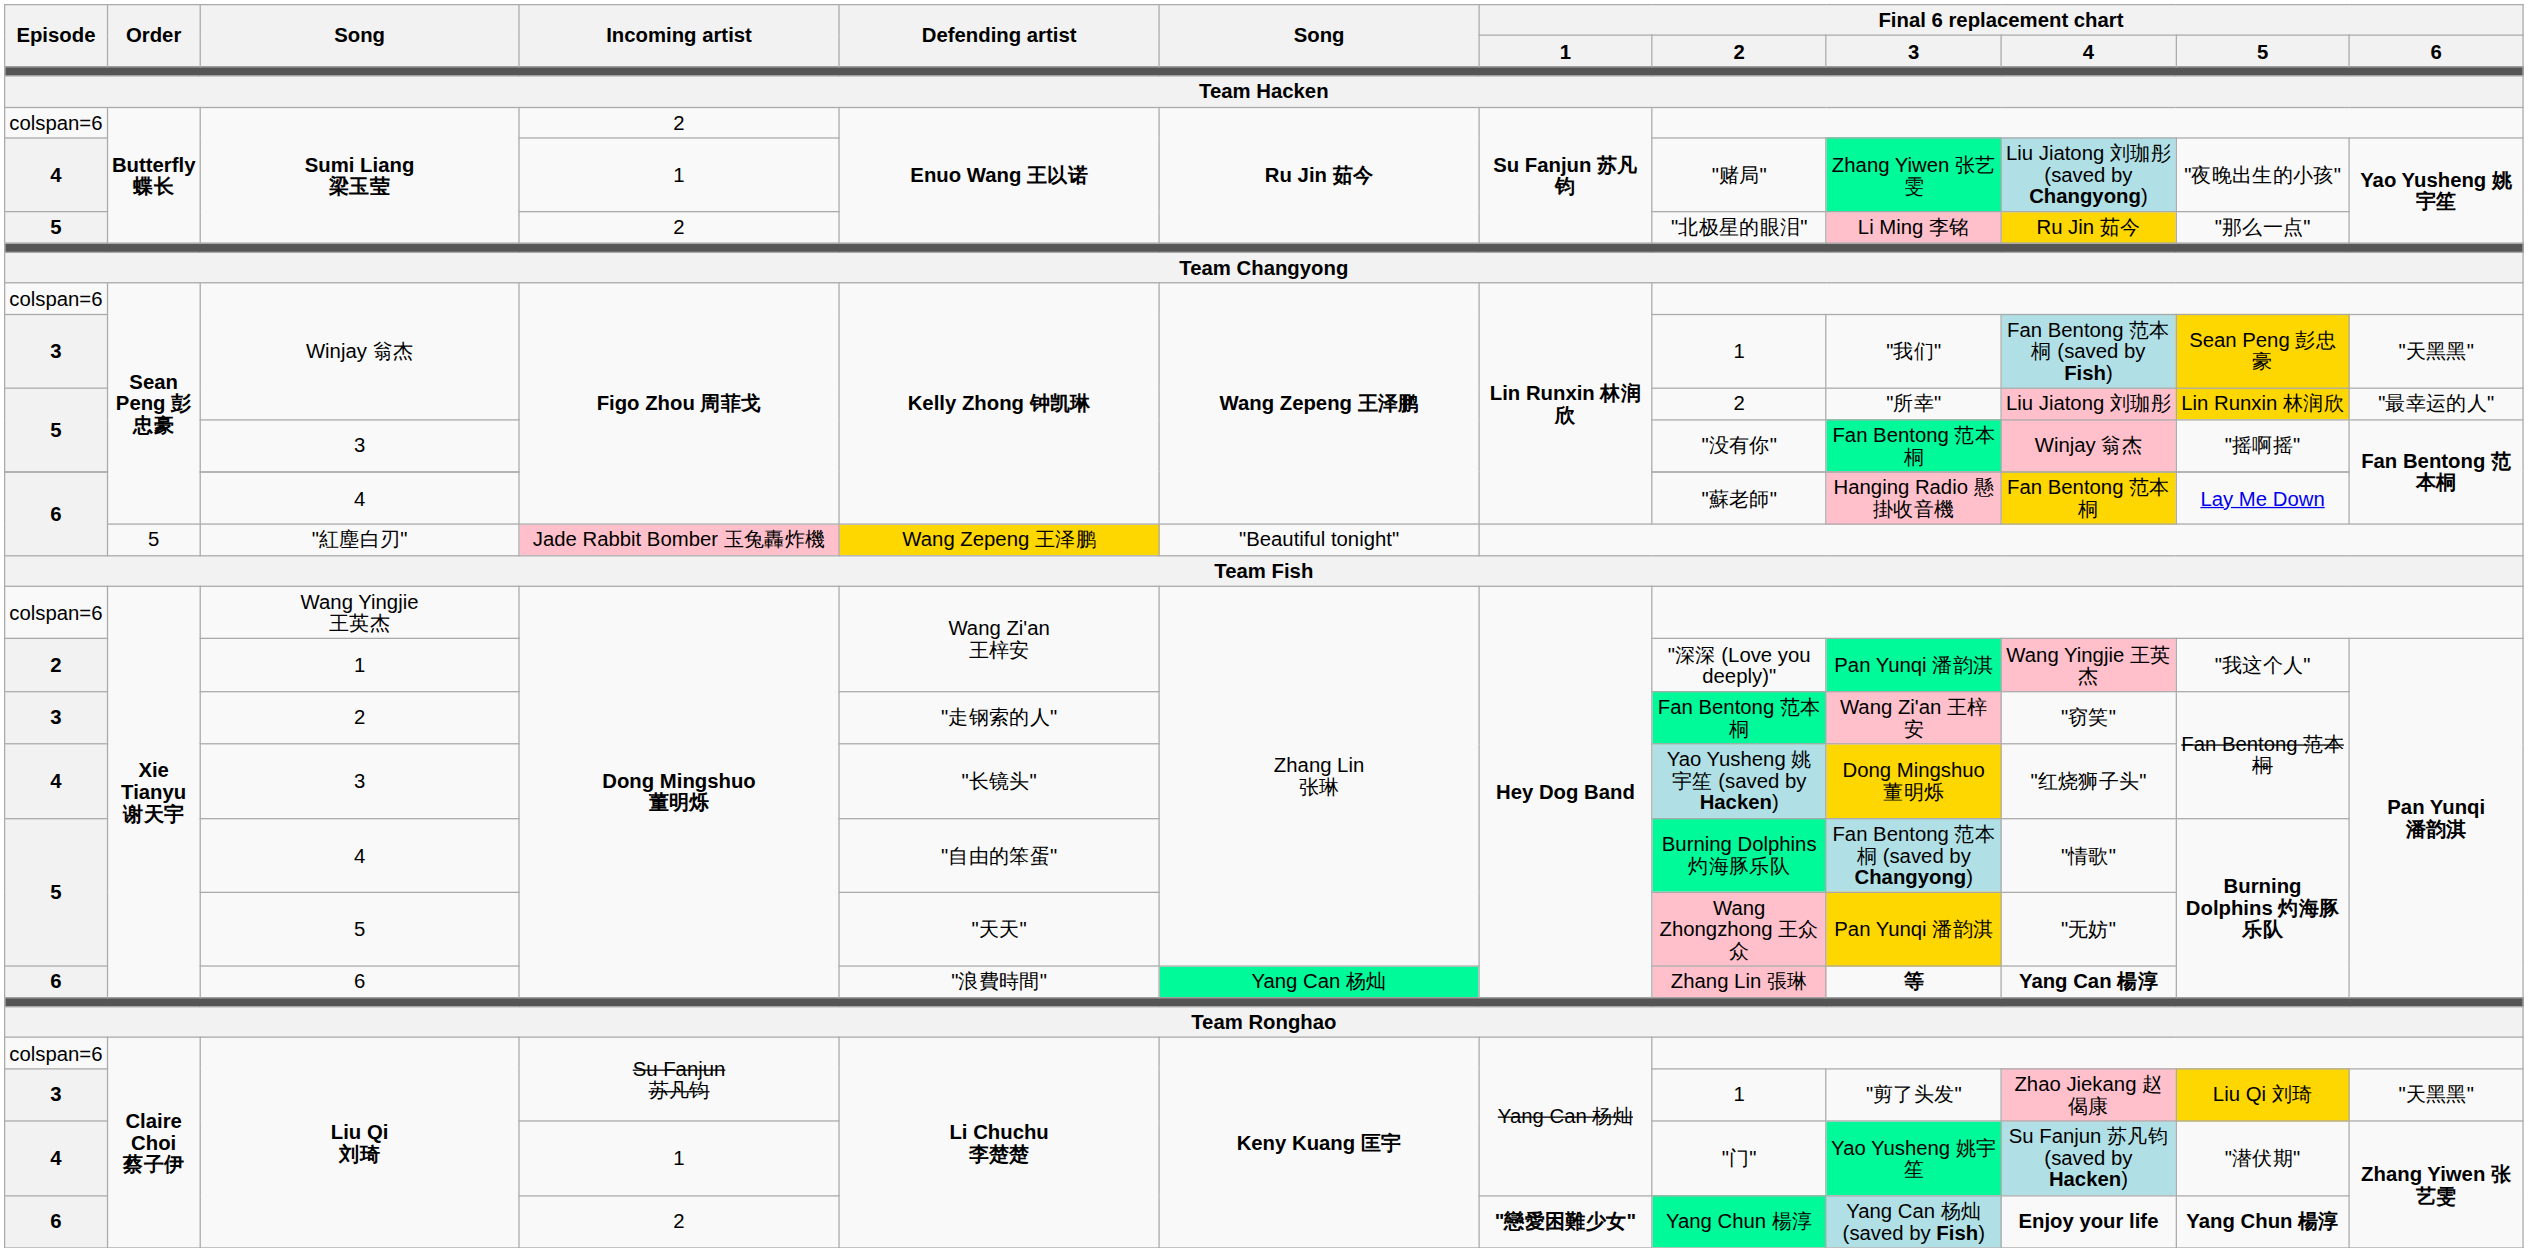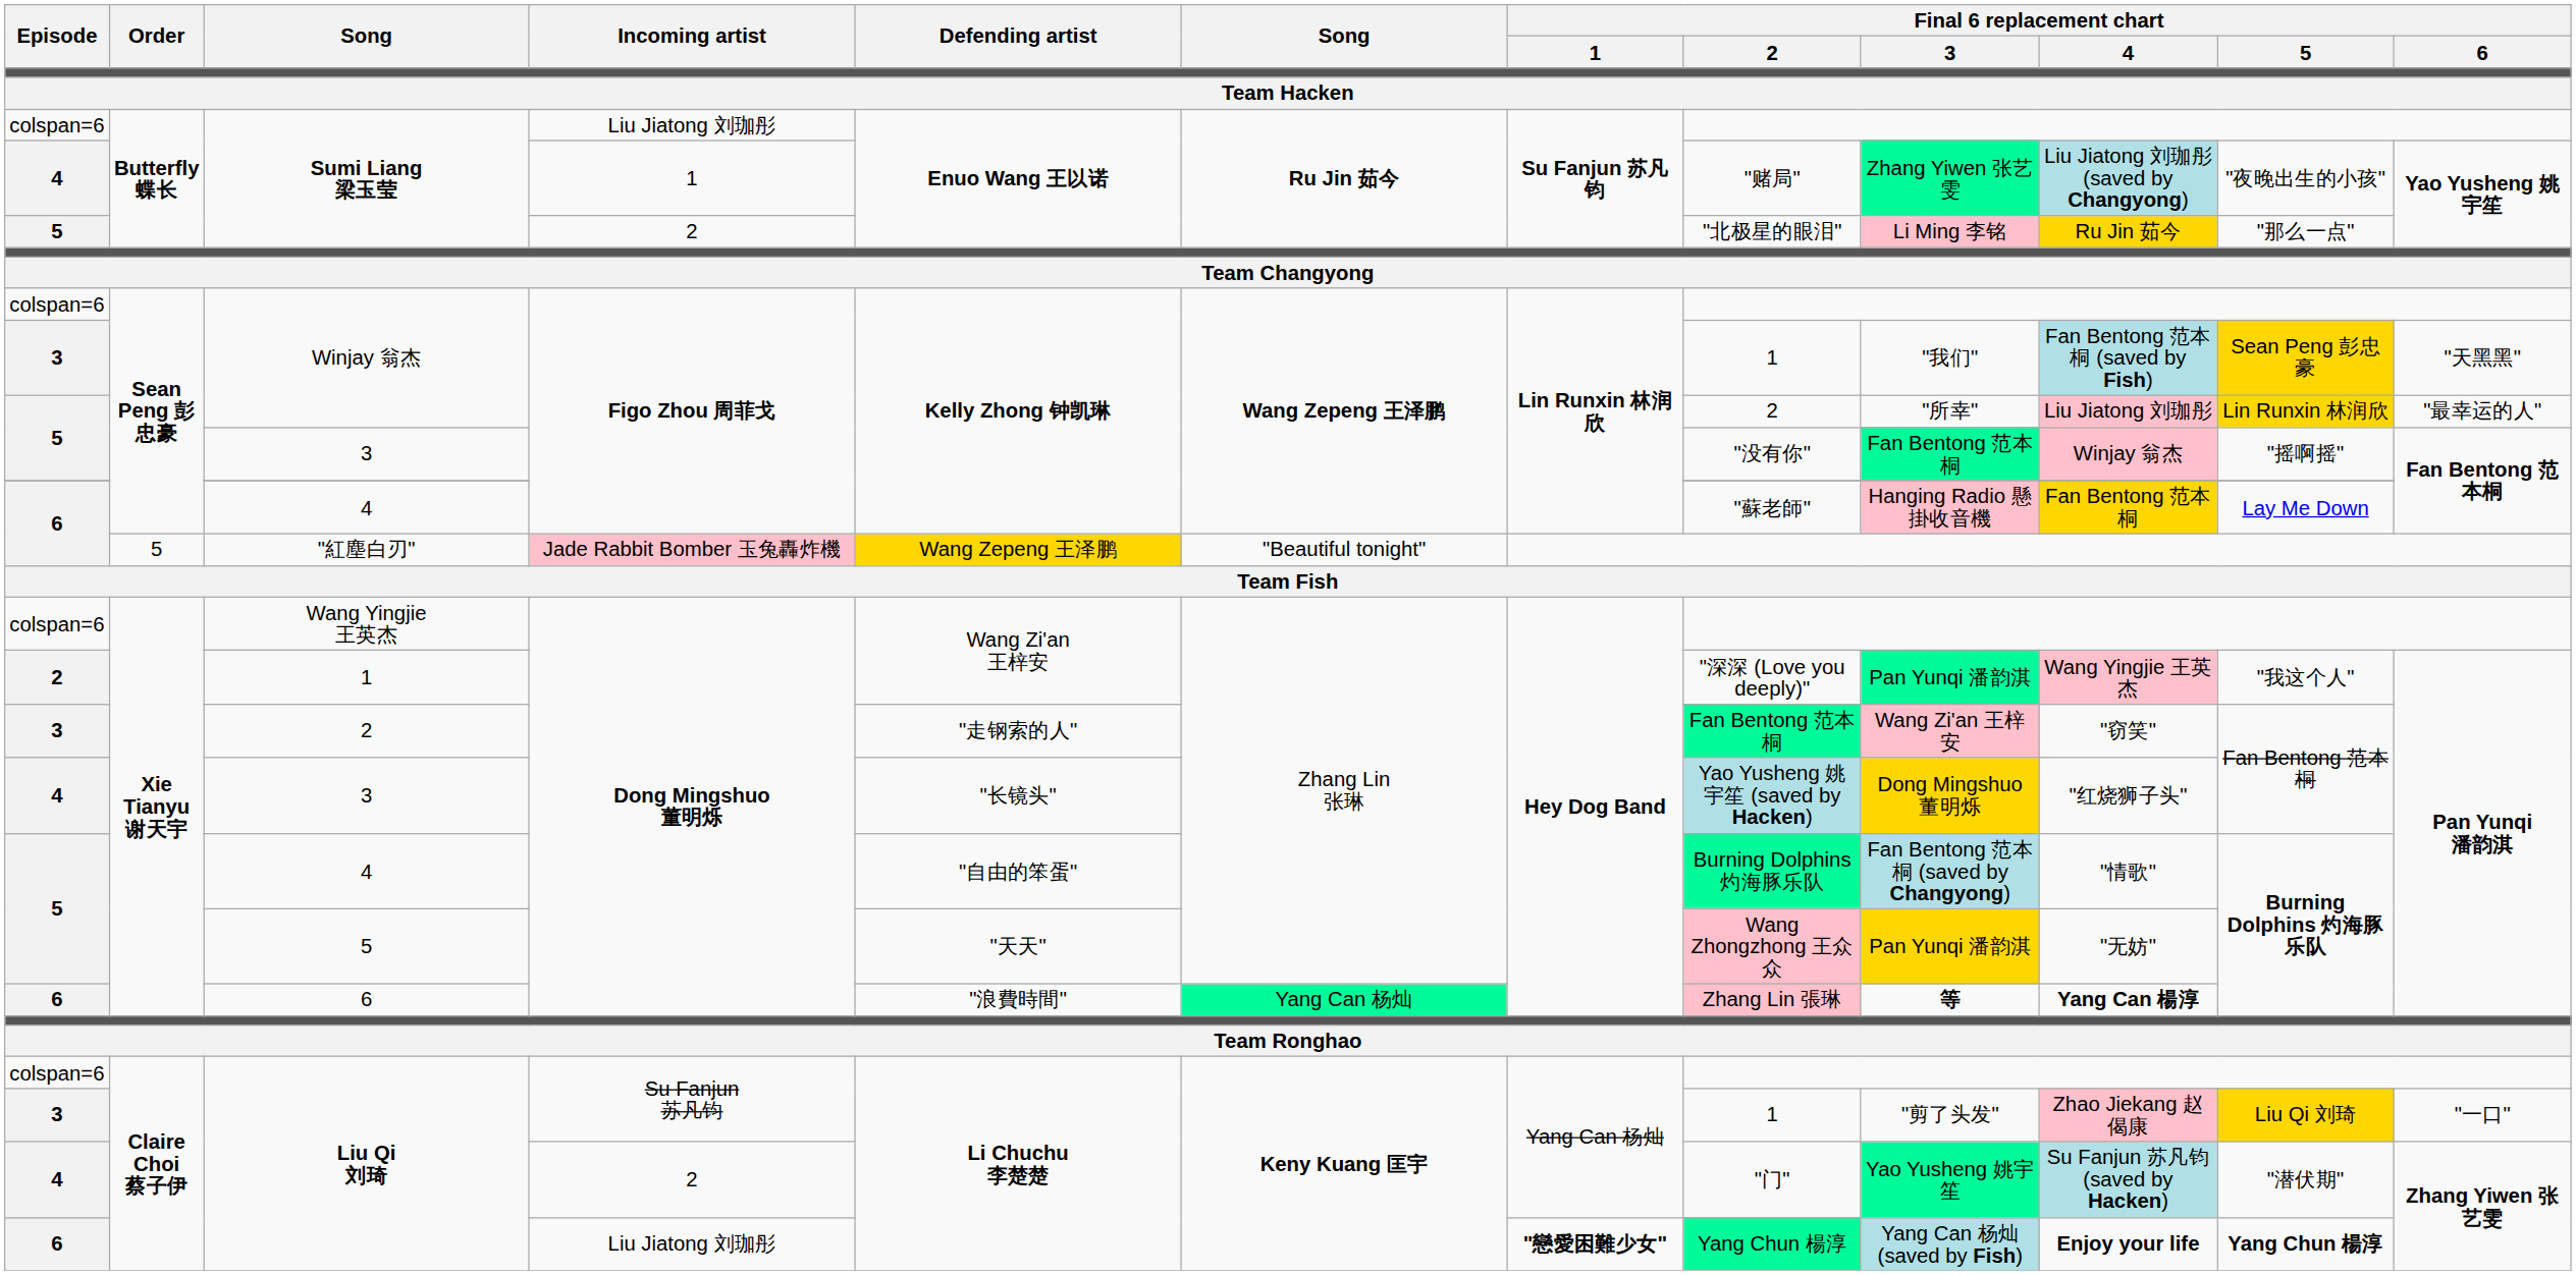colspan=6 / Sumi Liang 梁玉莹 | Incoming artist: 2 -> Liu Jiatong 刘珈彤
3 / Liu Qi 刘琦 | Final 6 replacement chart / 6: "天黑黑" -> "一口"
4 / Liu Qi 刘琦 | Incoming artist: 1 -> 2
6 / Liu Qi 刘琦 | Incoming artist: 2 -> Liu Jiatong 刘珈彤
